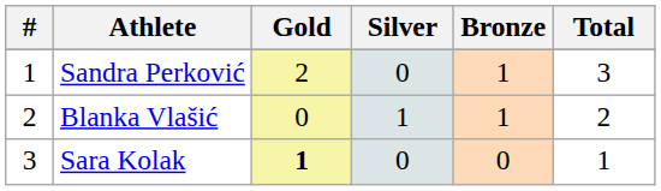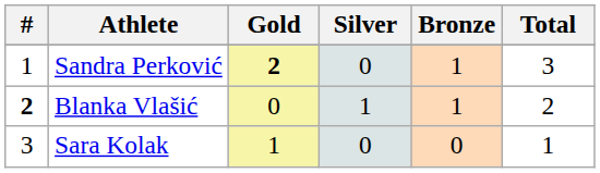Sandra Perković | Gold: normal -> bold
Blanka Vlašić | #: normal -> bold
Sara Kolak | Gold: bold -> normal
